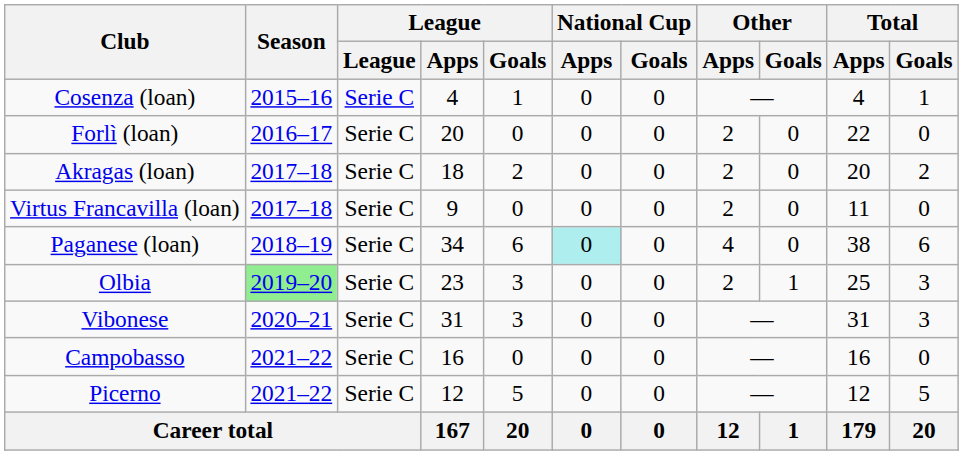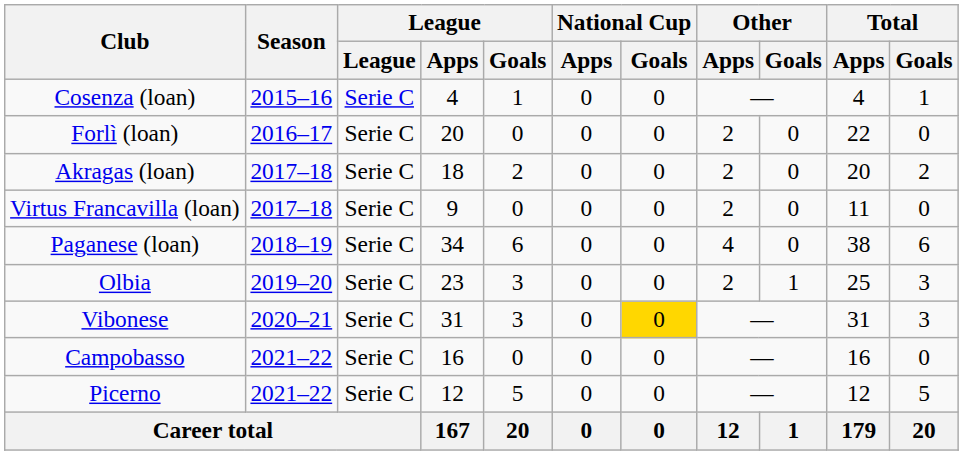Paganese (loan) | National Cup / Apps: paleturquoise background -> no background
Olbia | Season: lightgreen background -> no background
Vibonese | National Cup / Goals: no background -> gold background
